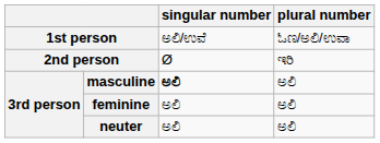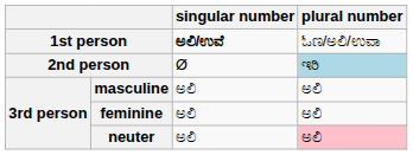1st person | singular number: normal -> bold
2nd person | plural number: no background -> lightblue background
masculine | singular number: bold -> normal
neuter | plural number: no background -> pink background
